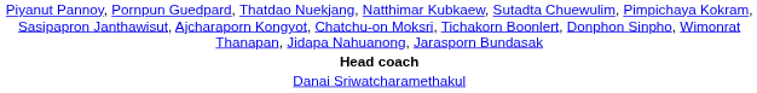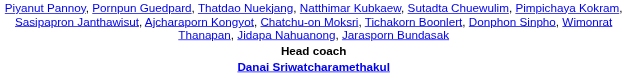row 3 | column 1: normal -> bold
